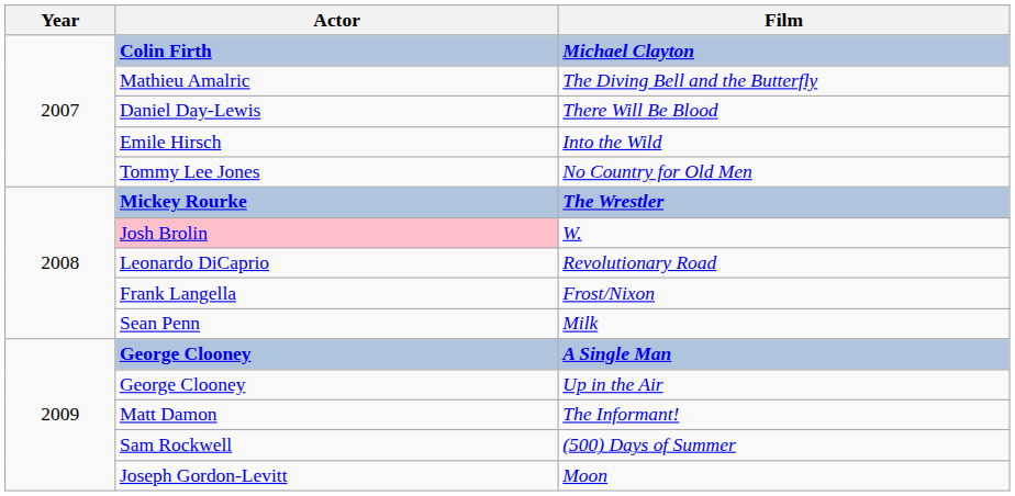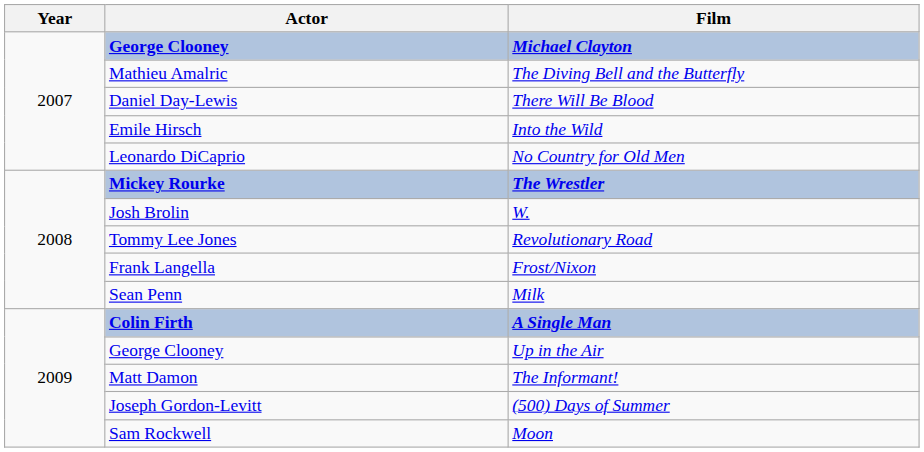Michael Clayton | Actor: Colin Firth -> George Clooney
No Country for Old Men | Actor: Tommy Lee Jones -> Leonardo DiCaprio
W. | Actor: pink background -> no background
Revolutionary Road | Actor: Leonardo DiCaprio -> Tommy Lee Jones
A Single Man | Actor: George Clooney -> Colin Firth
(500) Days of Summer | Actor: Sam Rockwell -> Joseph Gordon-Levitt
Moon | Actor: Joseph Gordon-Levitt -> Sam Rockwell
